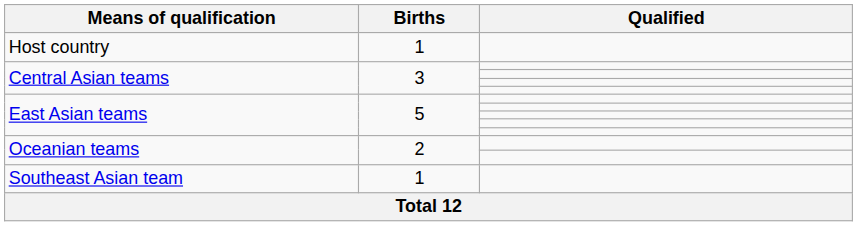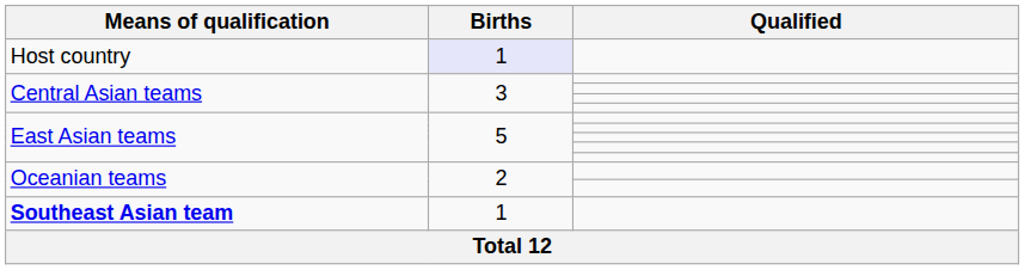Host country | Births: no background -> lavender background
Southeast Asian team | Means of qualification: normal -> bold
